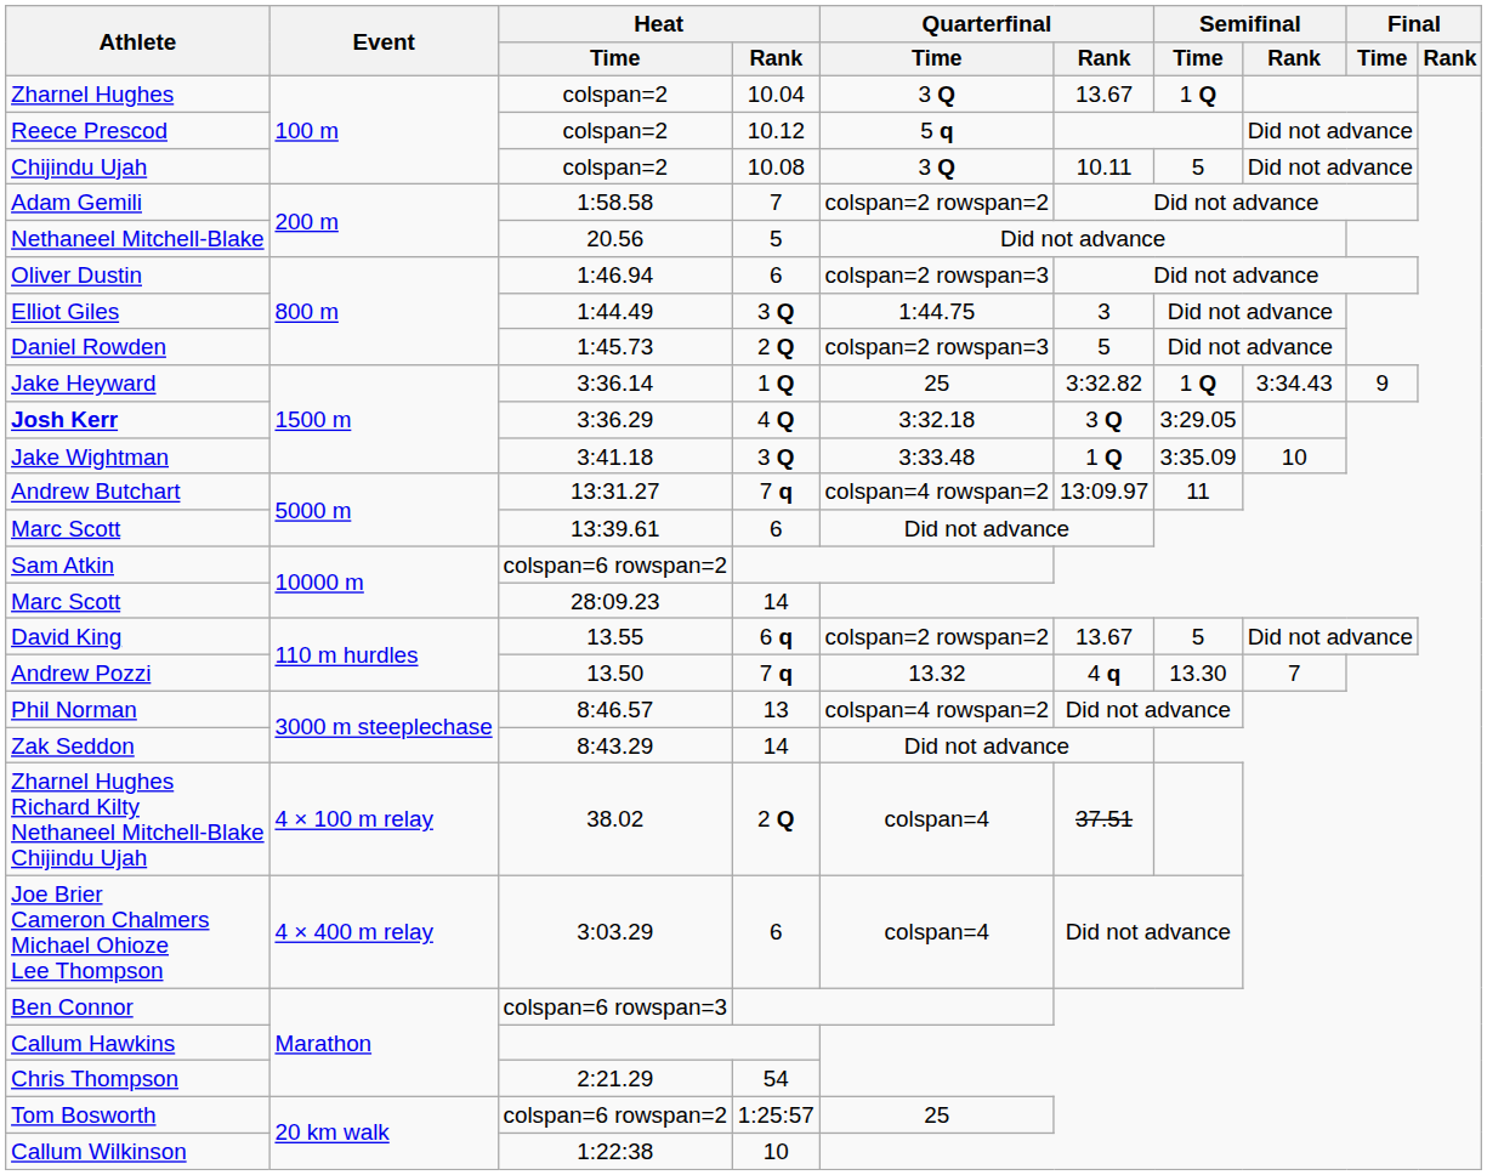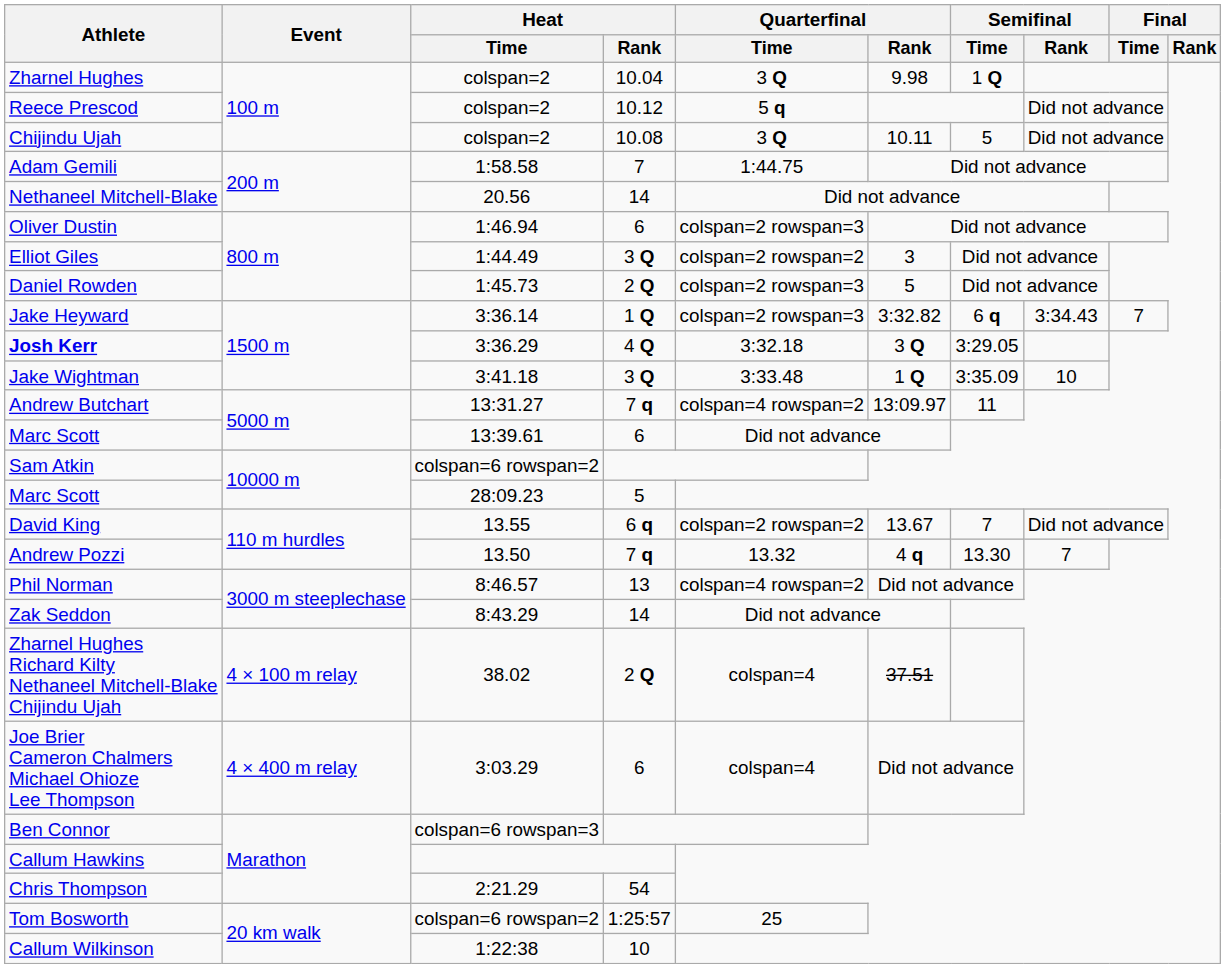Zharnel Hughes | Quarterfinal / Rank: 13.67 -> 9.98
Adam Gemili | Quarterfinal / Time: colspan=2 rowspan=2 -> 1:44.75
Nethaneel Mitchell-Blake | Heat / Rank: 5 -> 14
Elliot Giles | Quarterfinal / Time: 1:44.75 -> colspan=2 rowspan=2
Jake Heyward | Quarterfinal / Time: 25 -> colspan=2 rowspan=3
Jake Heyward | Semifinal / Time: 1 Q -> 6 q
Jake Heyward | Final / Time: 9 -> 7
Marc Scott / 28:09.23 | Heat / Rank: 14 -> 5
David King | Semifinal / Time: 5 -> 7
